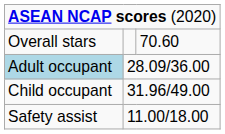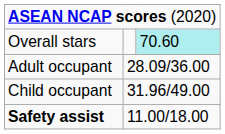Overall stars | column 3: no background -> paleturquoise background
Adult occupant | column 1: lightblue background -> no background
Safety assist | column 1: normal -> bold
